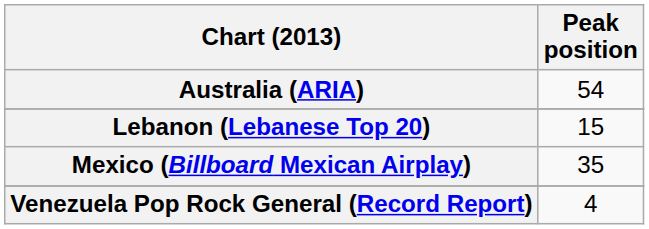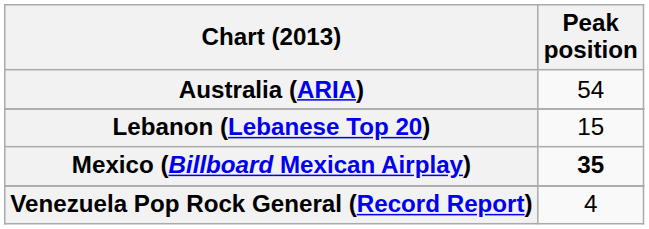Mexico (Billboard Mexican Airplay) | Peak position: normal -> bold
